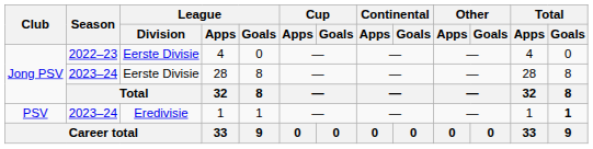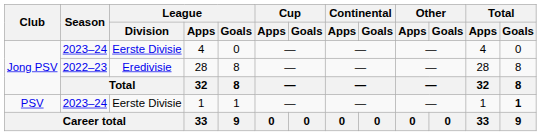row 3 | Season: 2022–23 -> 2023–24
row 4 | Season: 2023–24 -> 2022–23
row 4 | League / Division: Eerste Divisie -> Eredivisie
row 6 | League / Division: Eredivisie -> Eerste Divisie
